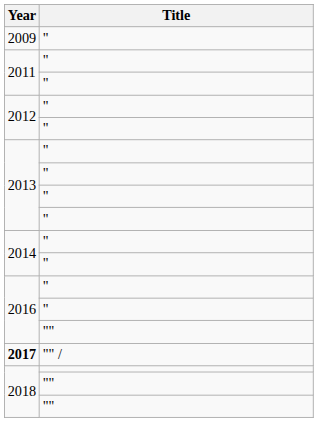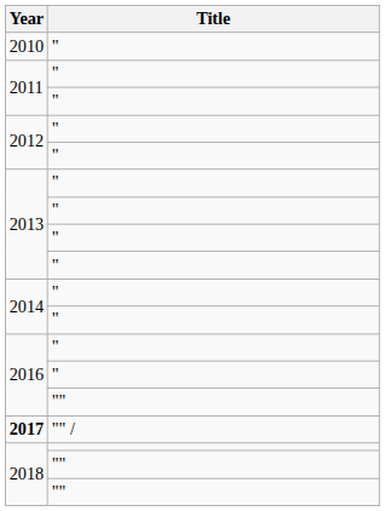row 2 | Year: 2009 -> 2010
